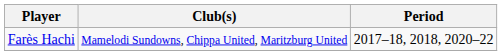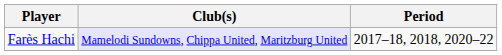Farès Hachi | Club(s): no background -> lavender background
